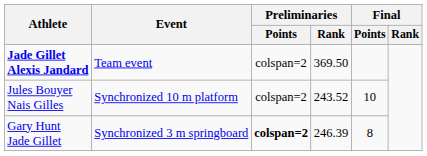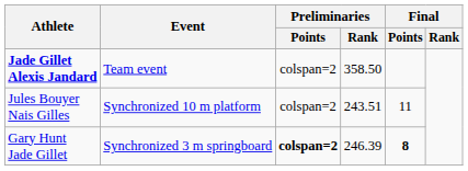Jade Gillet Alexis Jandard | Preliminaries / Rank: 369.50 -> 358.50
Jules Bouyer Nais Gilles | Preliminaries / Rank: 243.52 -> 243.51
Jules Bouyer Nais Gilles | Final / Points: 10 -> 11
Gary Hunt Jade Gillet | Final / Points: normal -> bold
